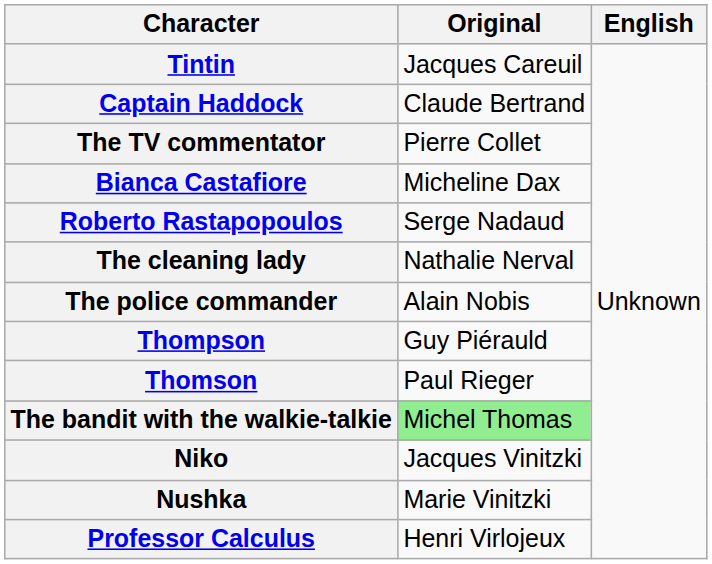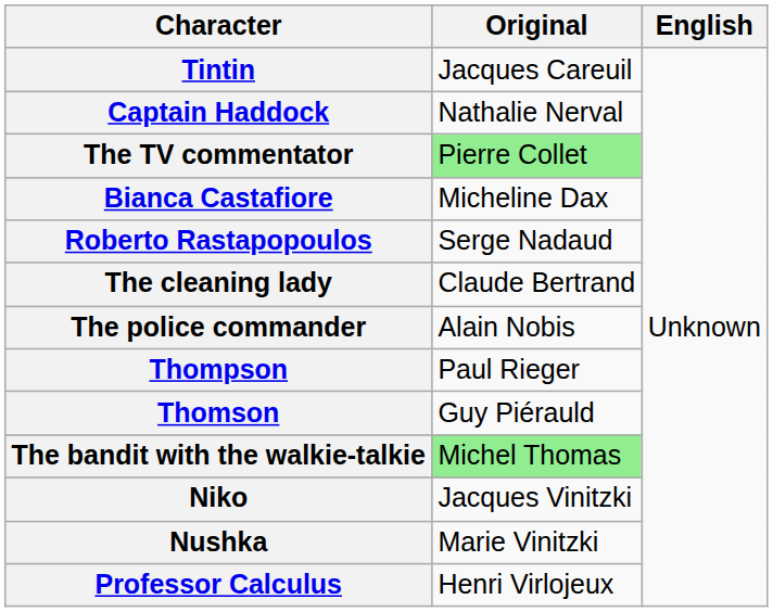Captain Haddock | Original: Claude Bertrand -> Nathalie Nerval
The TV commentator | Original: no background -> lightgreen background
The cleaning lady | Original: Nathalie Nerval -> Claude Bertrand
Thompson | Original: Guy Piérauld -> Paul Rieger
Thomson | Original: Paul Rieger -> Guy Piérauld
